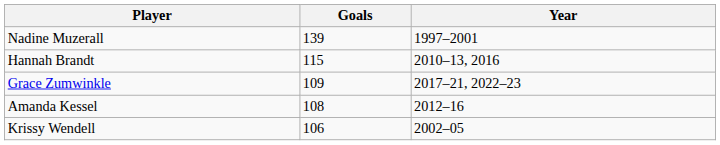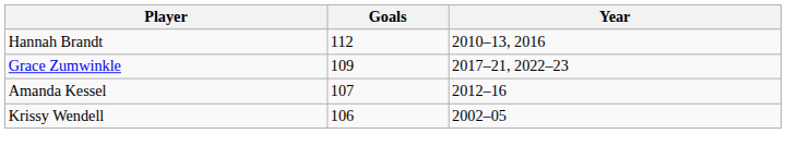- row: Nadine Muzerall | 139 | 1997–2001
Hannah Brandt | Goals: 115 -> 112
Amanda Kessel | Goals: 108 -> 107
